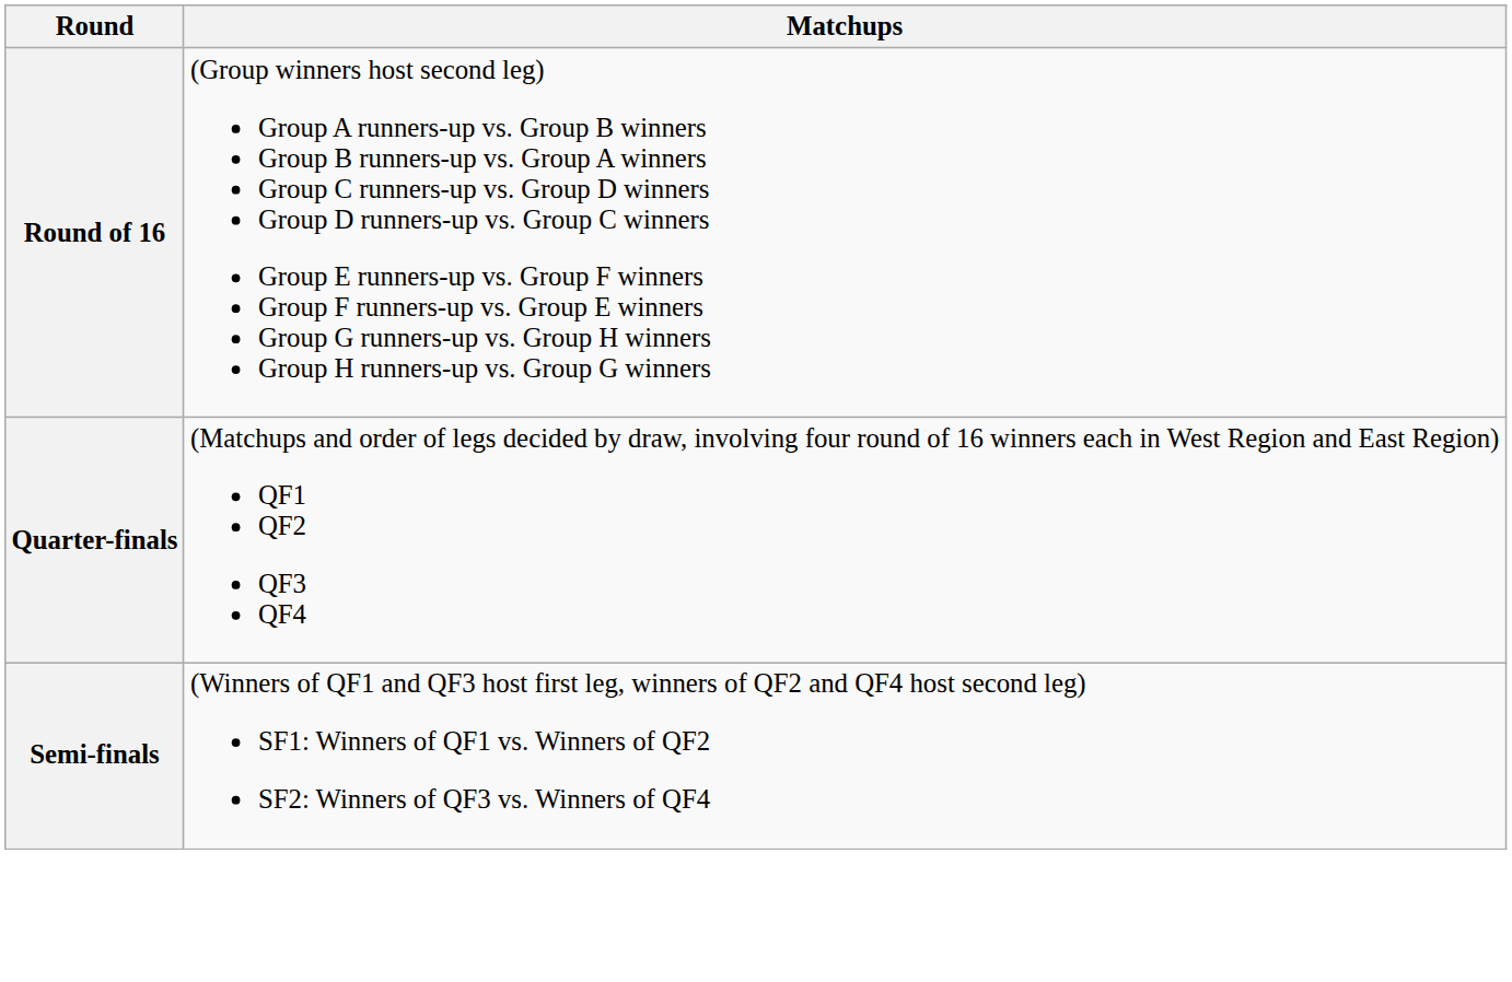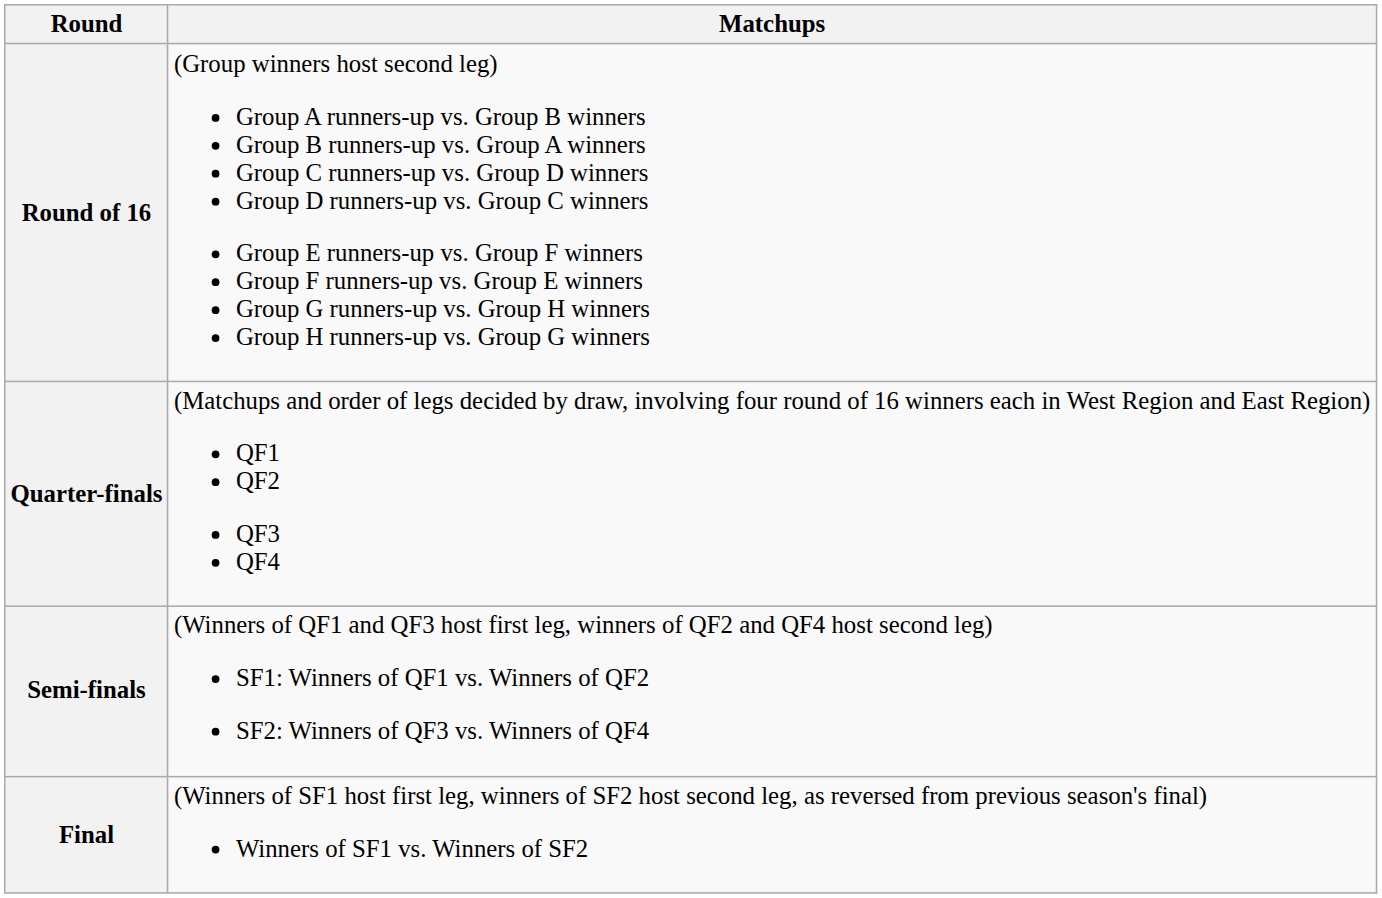+ row: Final | (Winners of SF1 host first leg, winners of SF2 host second leg, as reversed from previous season's final) Winners of SF1 vs. Winners of SF2
